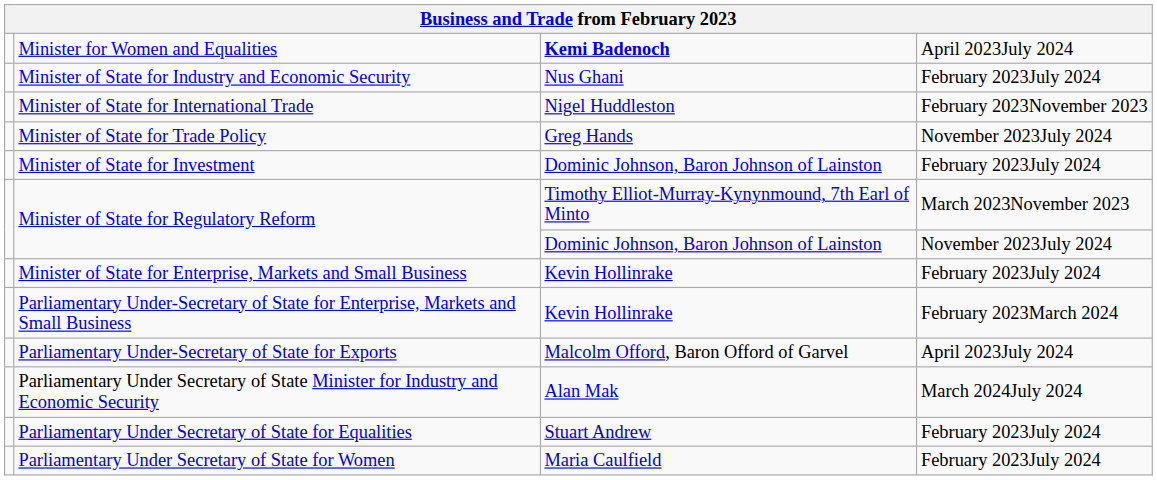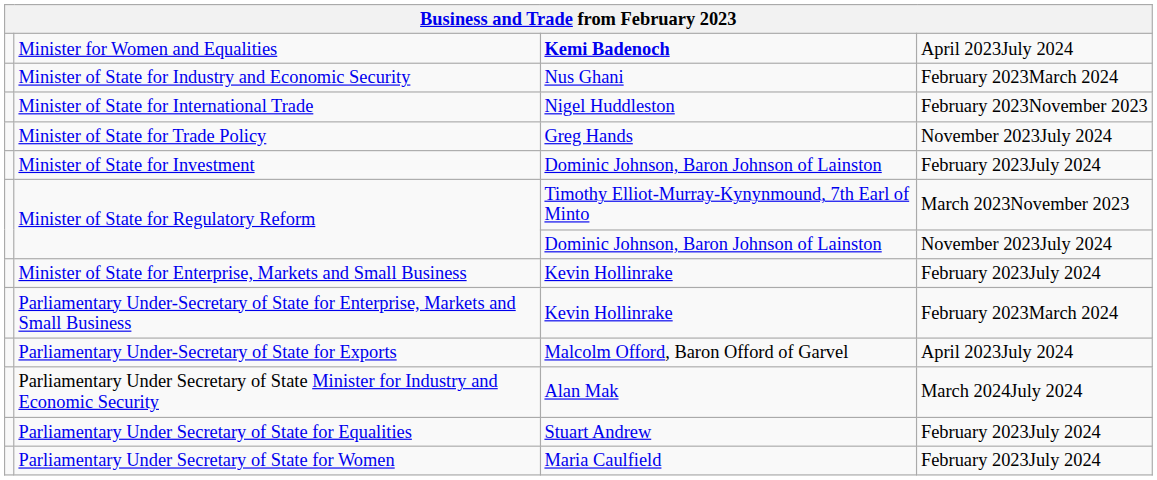Minister of State for Industry and Economic Security | column 4: February 2023July 2024 -> February 2023March 2024
